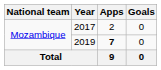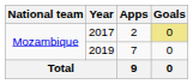2017 | Goals: no background -> khaki background
2019 | Apps: bold -> normal
